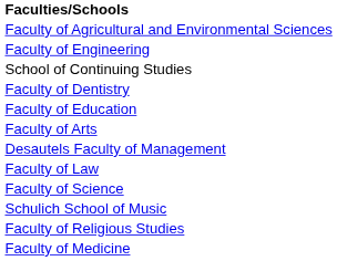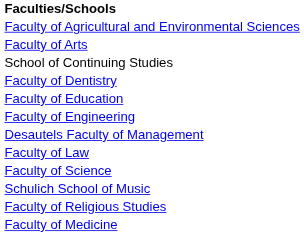row 3 | column 1: Faculty of Engineering -> Faculty of Arts
row 7 | column 1: Faculty of Arts -> Faculty of Engineering
